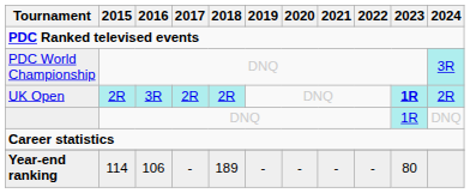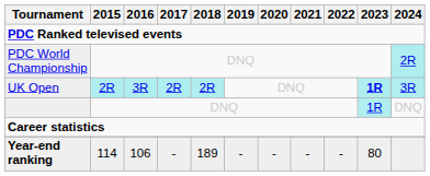PDC World Championship | 2024: 3R -> 2R
UK Open | 2024: 2R -> 3R
